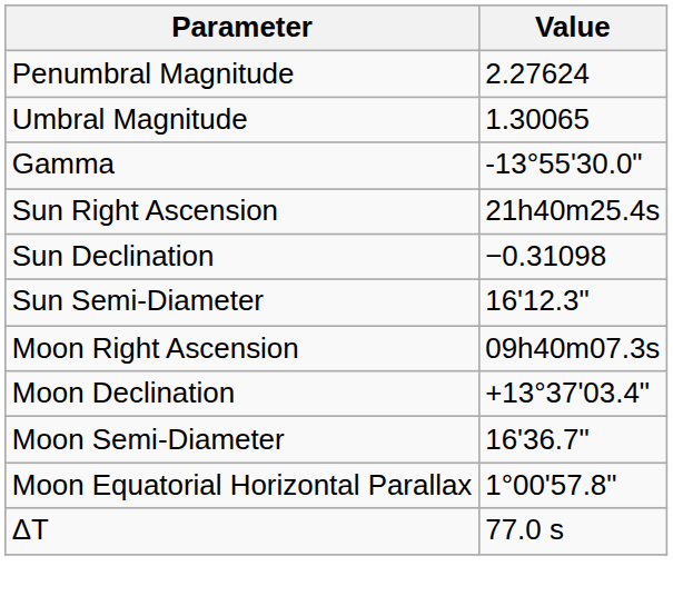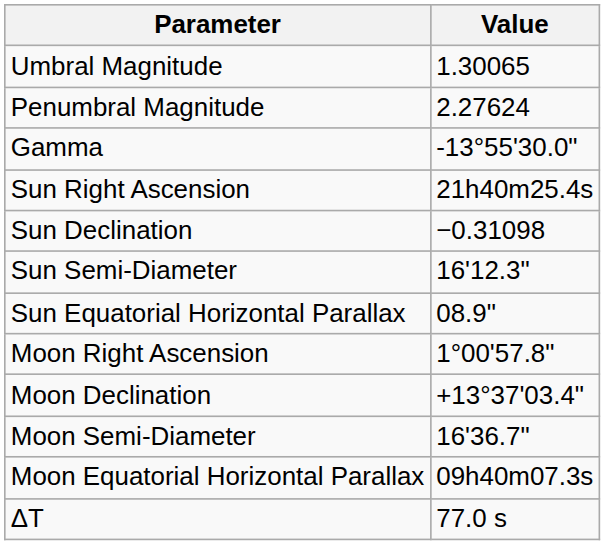rows swapped: Penumbral Magnitude <-> Umbral Magnitude
+ row: Sun Equatorial Horizontal Parallax | 08.9"
Moon Right Ascension | Value: 09h40m07.3s -> 1°00'57.8"
Moon Equatorial Horizontal Parallax | Value: 1°00'57.8" -> 09h40m07.3s
